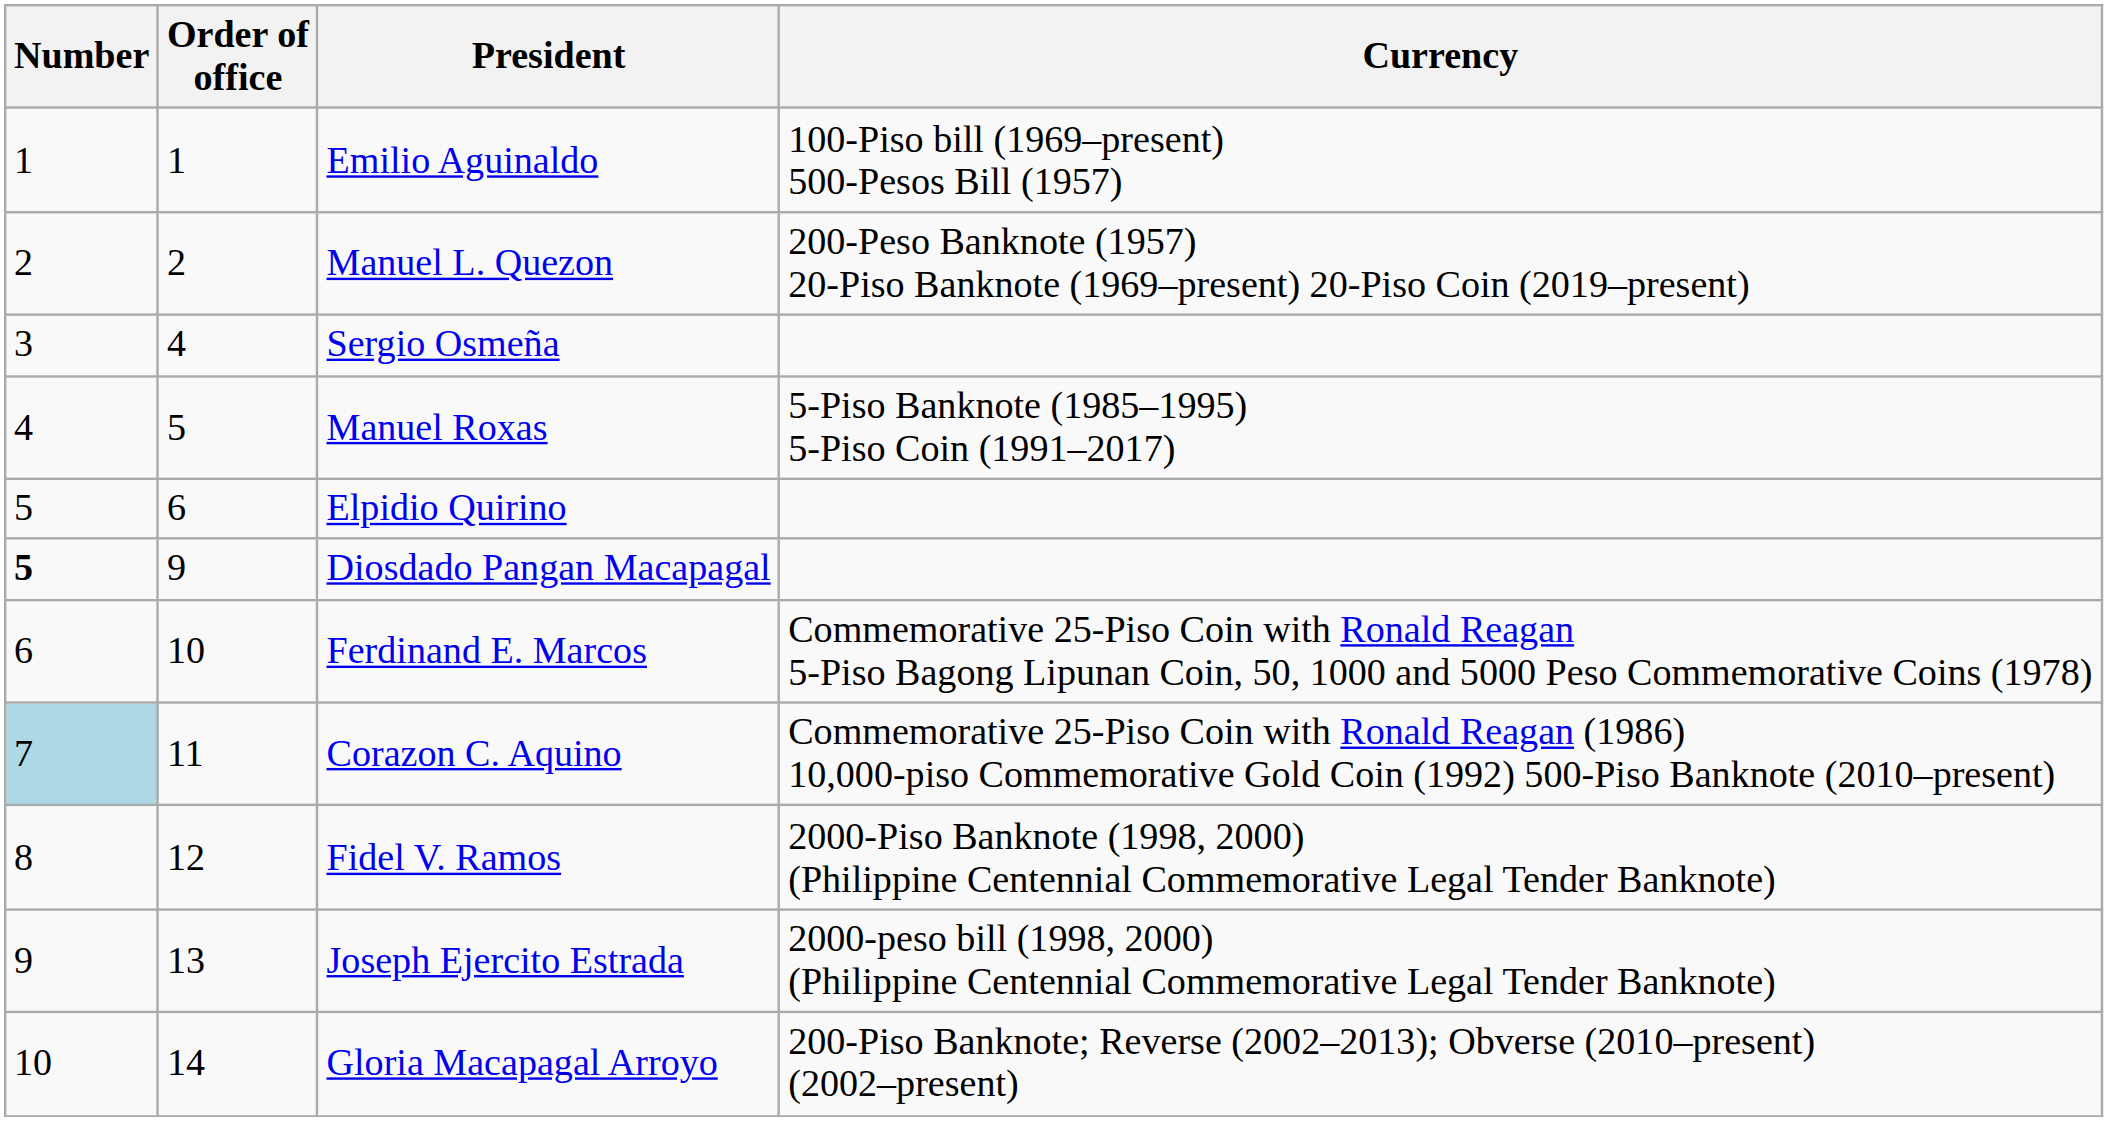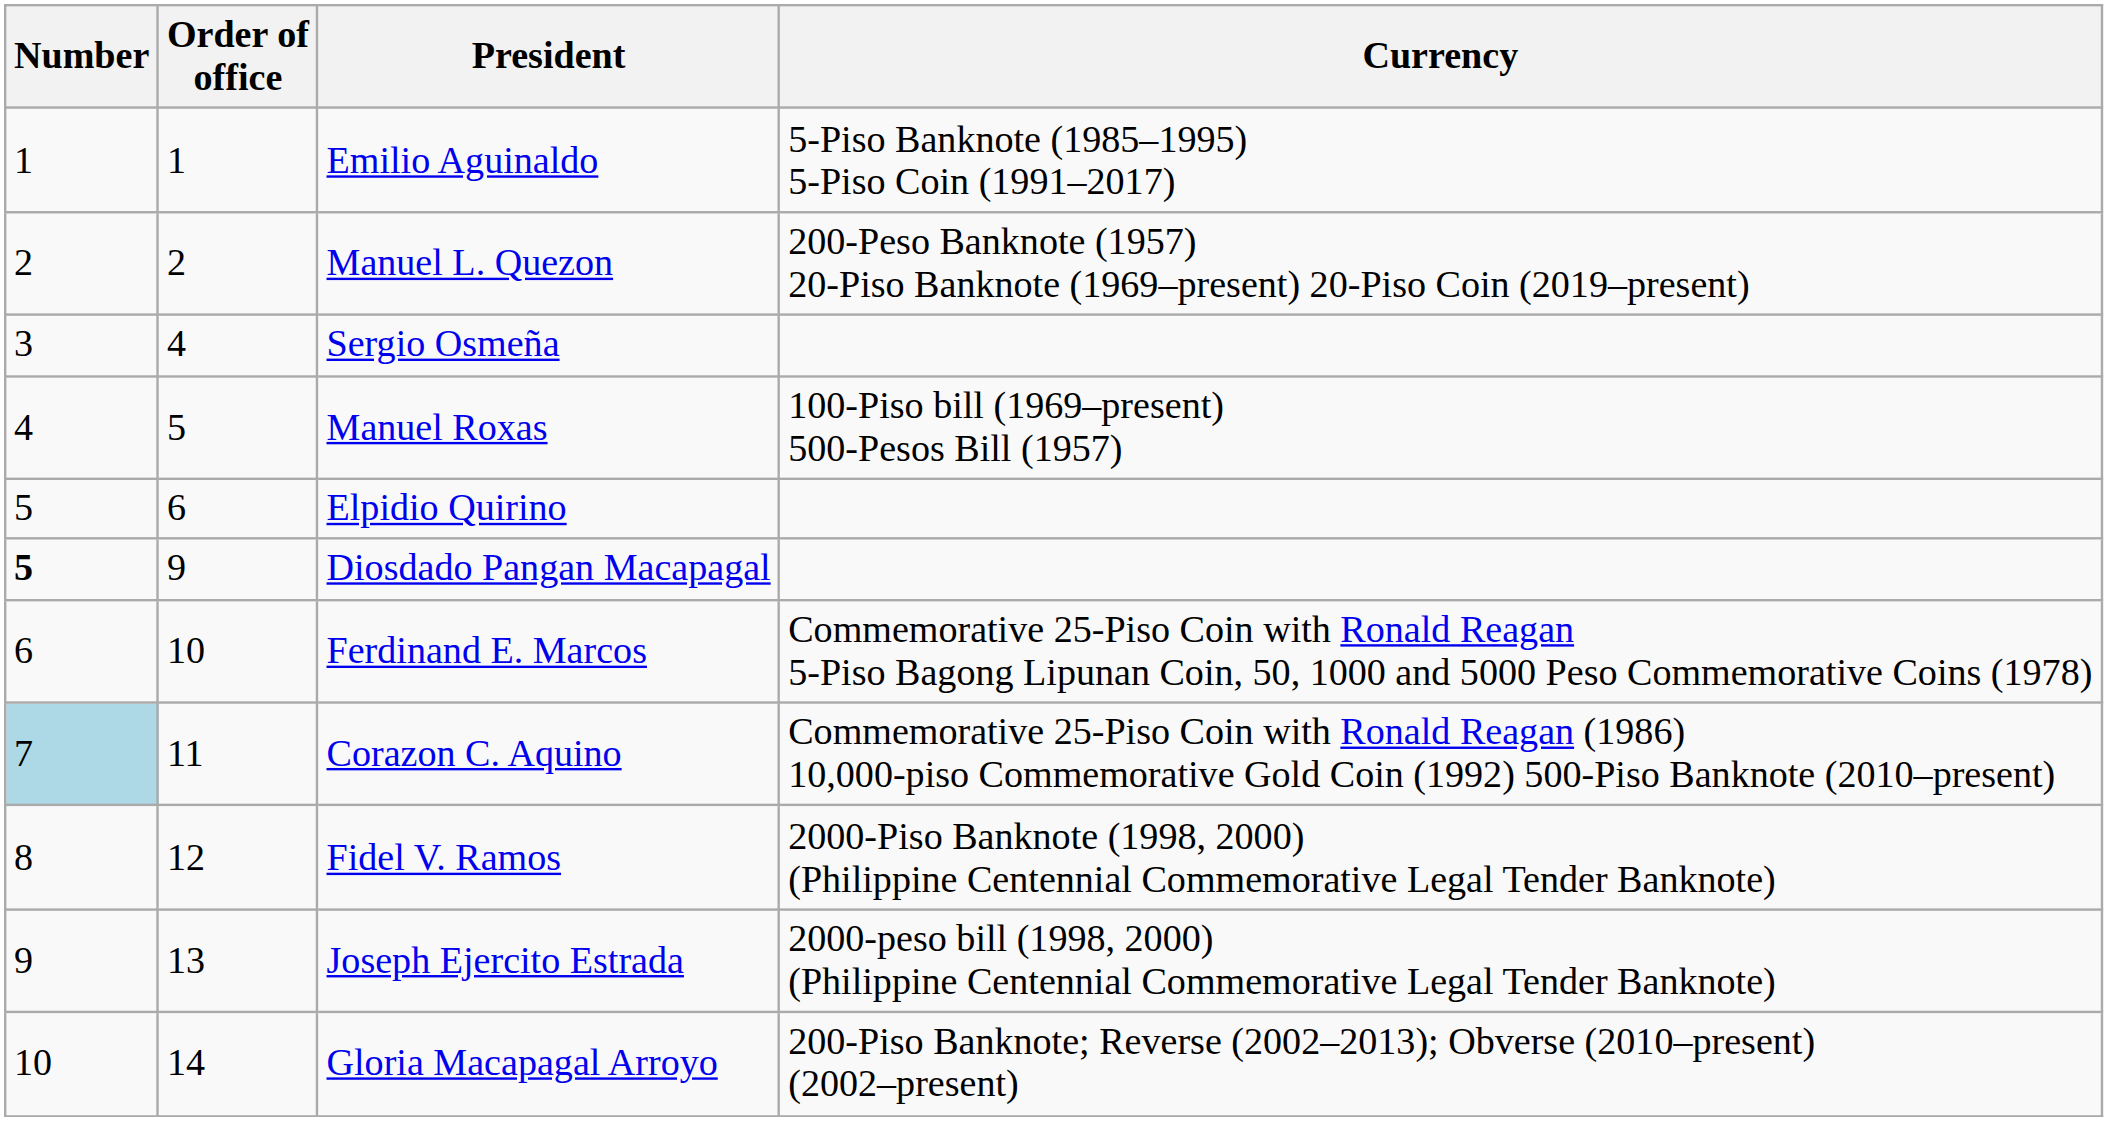Emilio Aguinaldo | Currency: 100-Piso bill (1969–present) 500-Pesos Bill (1957) -> 5-Piso Banknote (1985–1995) 5-Piso Coin (1991–2017)
Manuel Roxas | Currency: 5-Piso Banknote (1985–1995) 5-Piso Coin (1991–2017) -> 100-Piso bill (1969–present) 500-Pesos Bill (1957)
